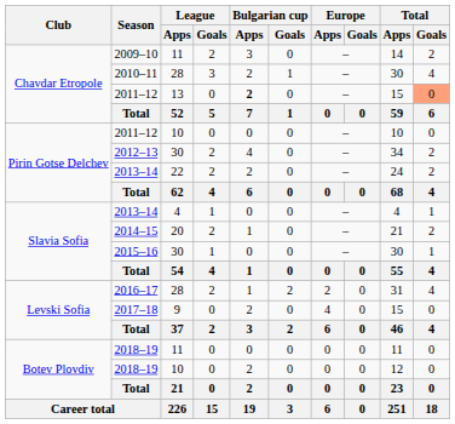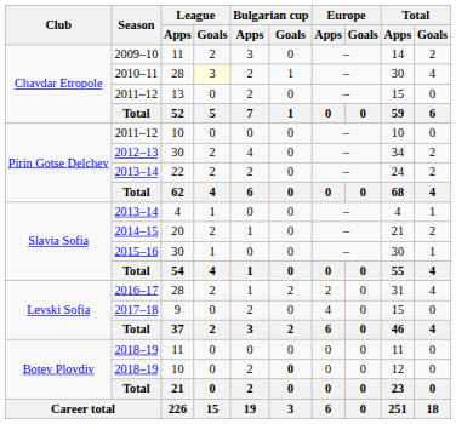2010–11 | League / Goals: no background -> lightyellow background
2011–12 / 13 | Bulgarian cup / Apps: bold -> normal
2011–12 / 13 | Total / Goals: lightsalmon background -> no background
2018–19 / 10 | Bulgarian cup / Goals: normal -> bold
